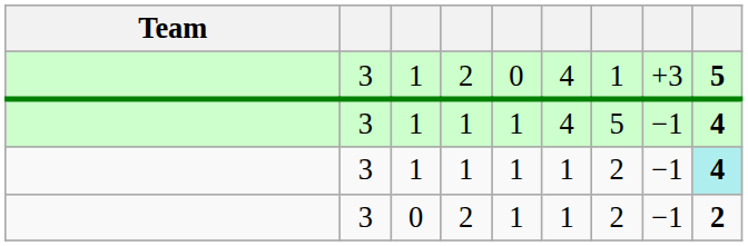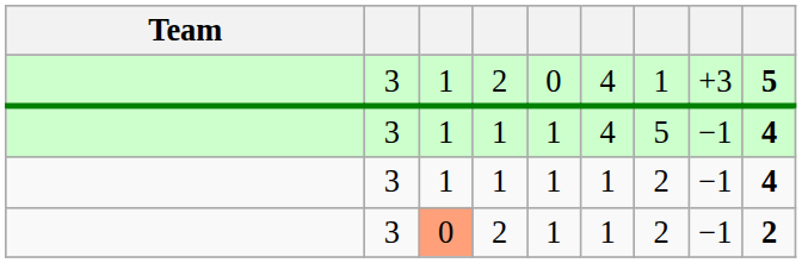row 4 | column 9: paleturquoise background -> no background
row 5 | column 3: no background -> lightsalmon background
